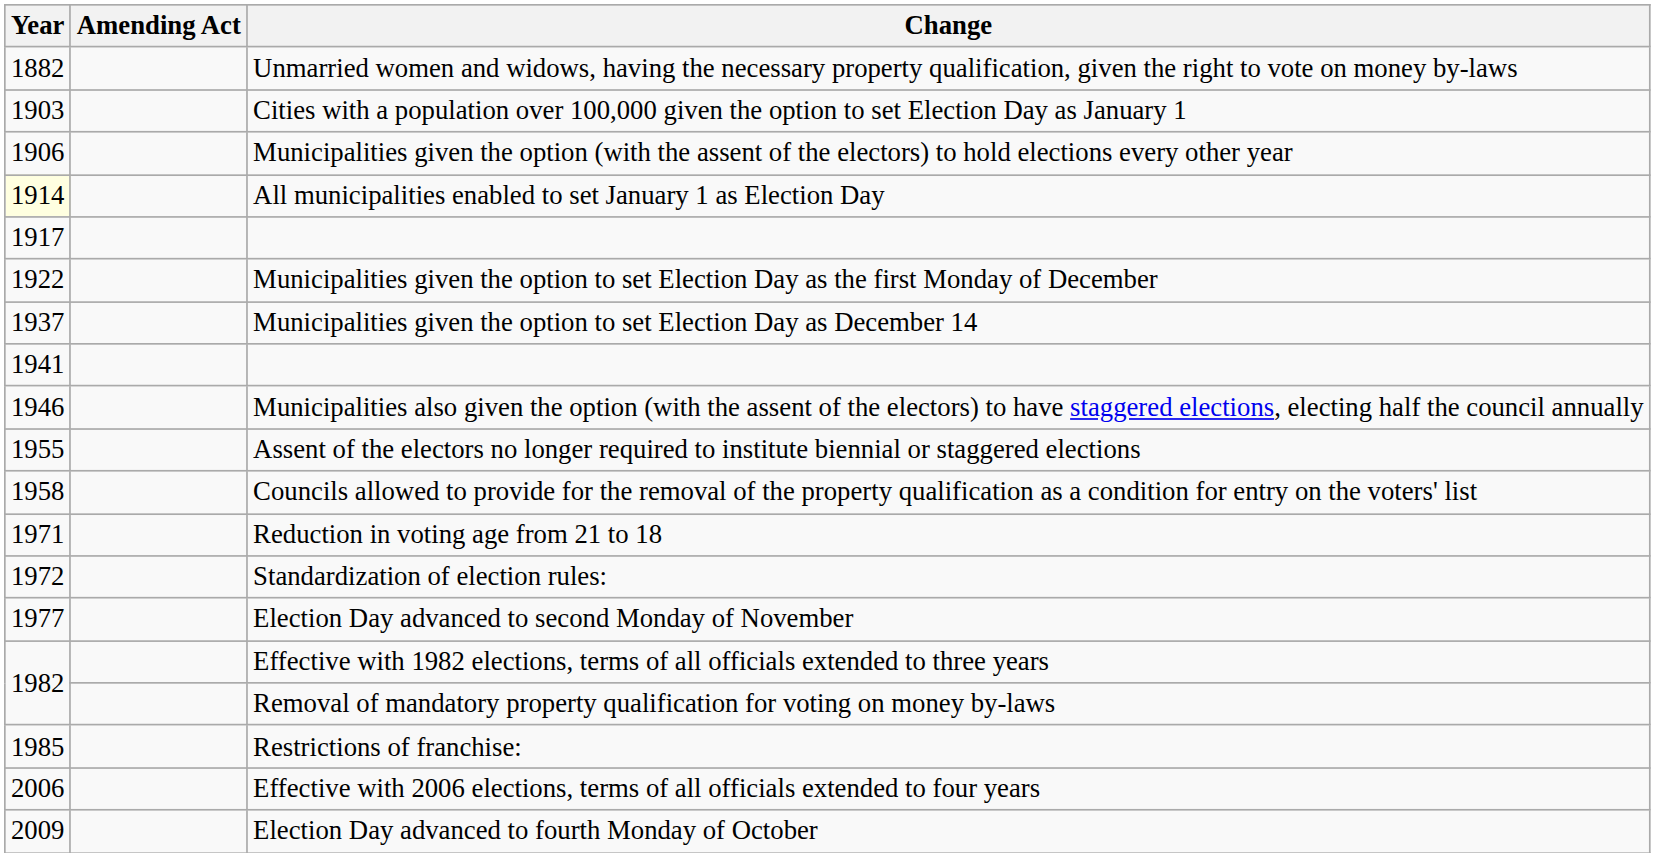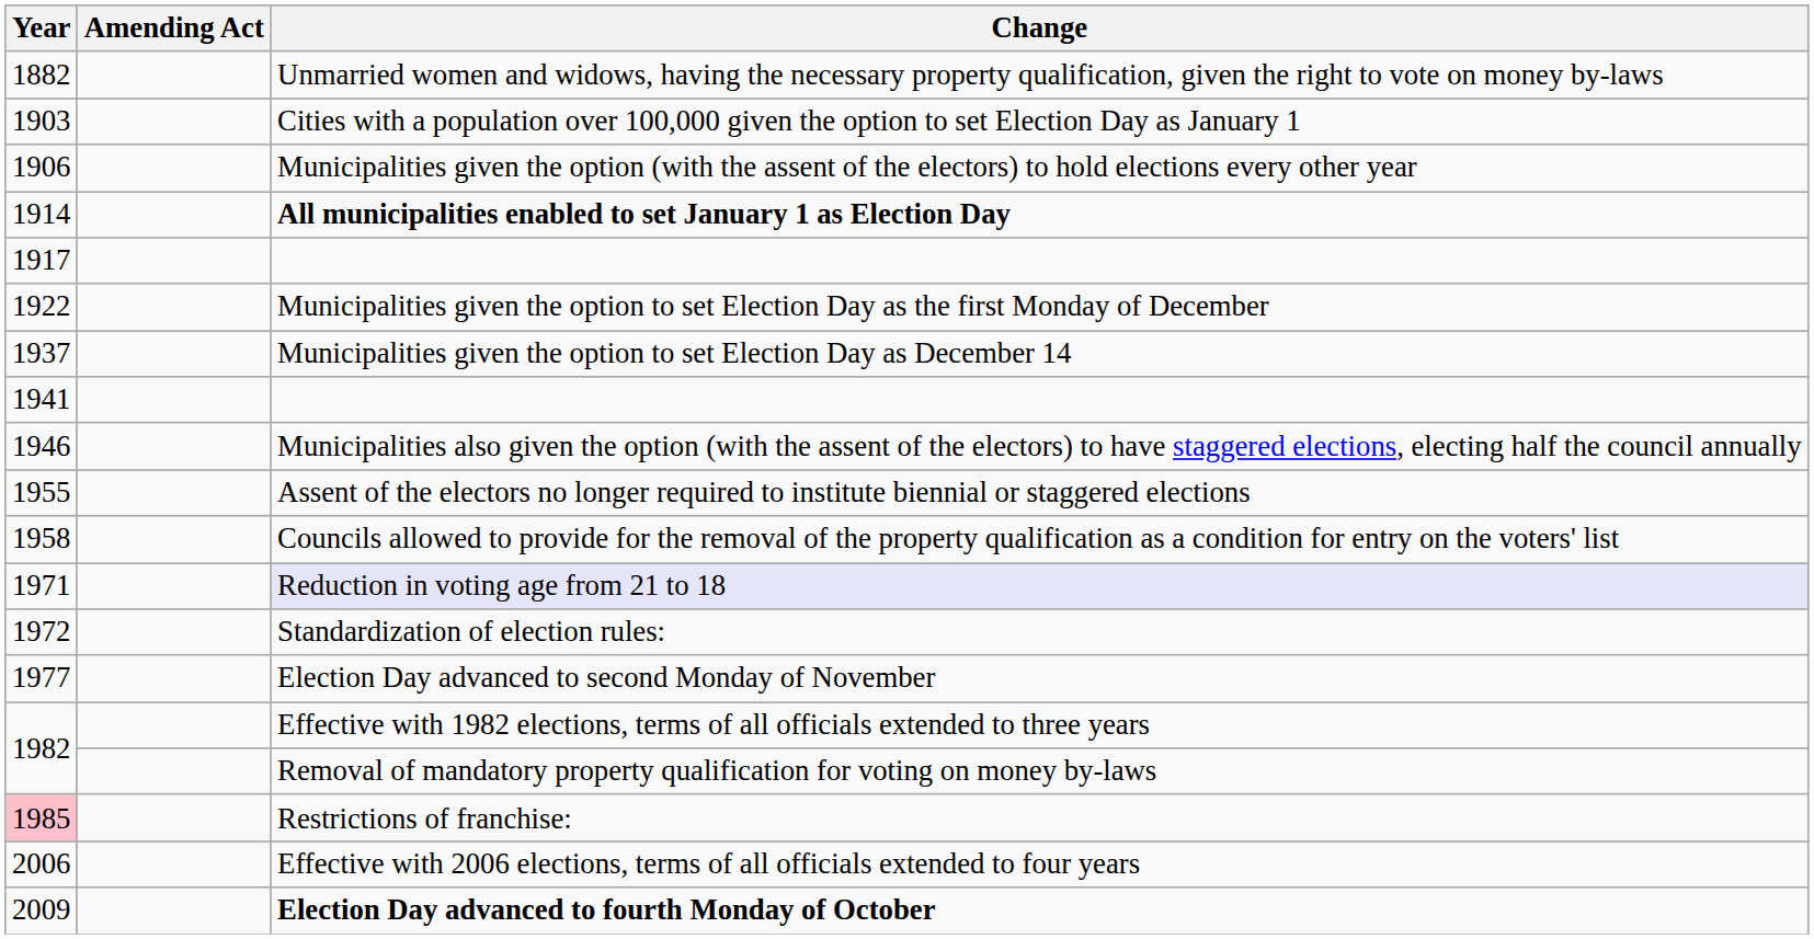All municipalities enabled to set January 1 as Election Day | Year: lightyellow background -> no background
All municipalities enabled to set January 1 as Election Day | Change: normal -> bold
Reduction in voting age from 21 to 18 | Change: no background -> lavender background
Restrictions of franchise: | Year: no background -> pink background
Election Day advanced to fourth Monday of October | Change: normal -> bold
